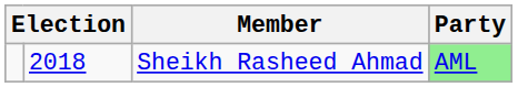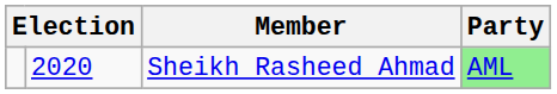Sheikh Rasheed Ahmad | column 2: 2018 -> 2020
